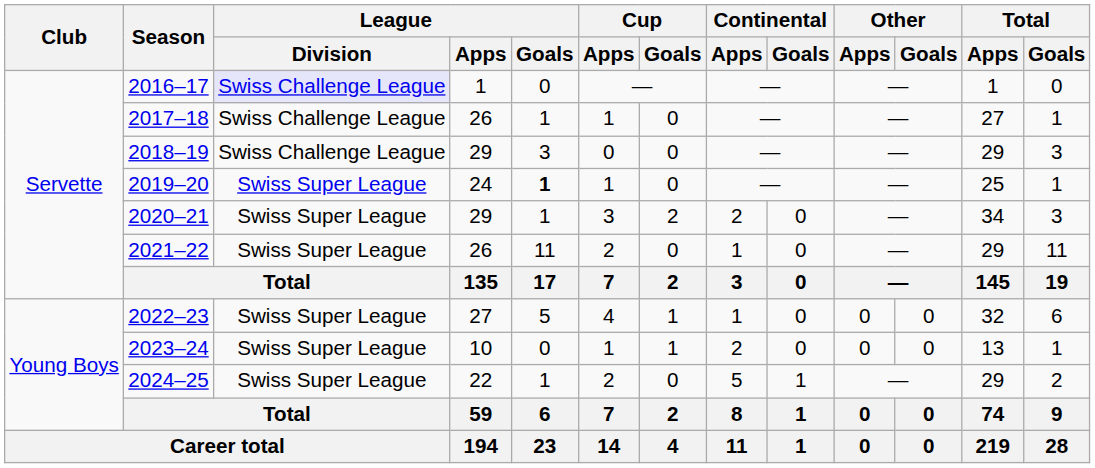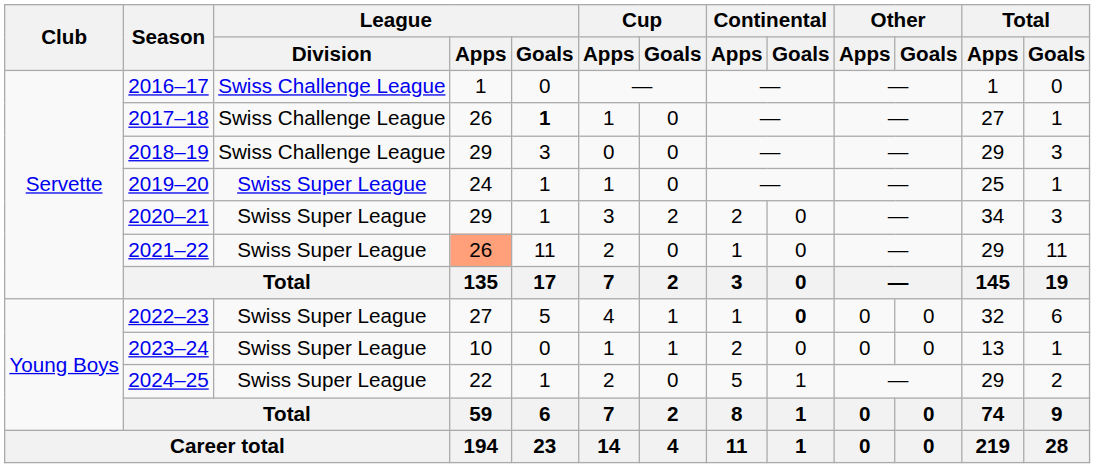2016–17 | League / Division: lavender background -> no background
2017–18 | League / Goals: normal -> bold
2019–20 | League / Goals: bold -> normal
2021–22 | League / Apps: no background -> lightsalmon background
2022–23 | Continental / Goals: normal -> bold
